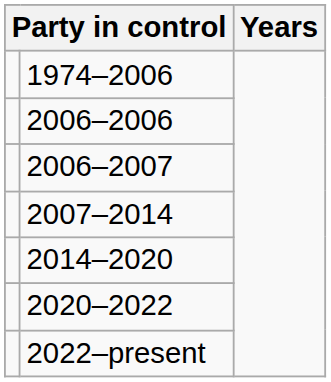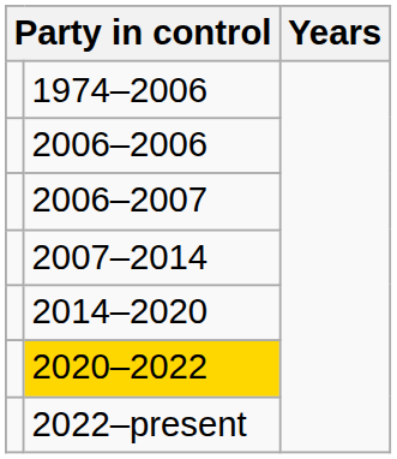2020–2022 | column 2: no background -> gold background
